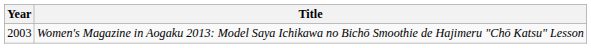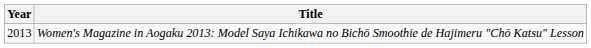row 2 | Year: 2003 -> 2013
